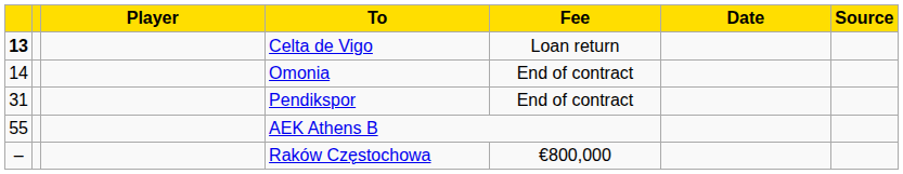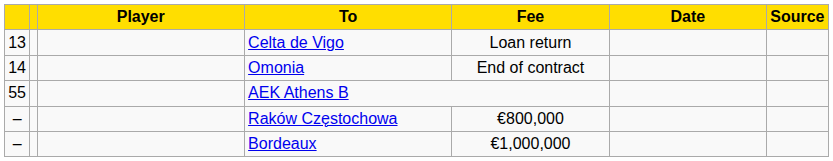Celta de Vigo | column 1: bold -> normal
- row: 31 | Pendikspor | End of contract
+ row: – | Bordeaux | €1,000,000
